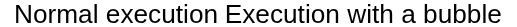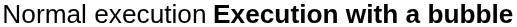Normal execution | column 2: normal -> bold
